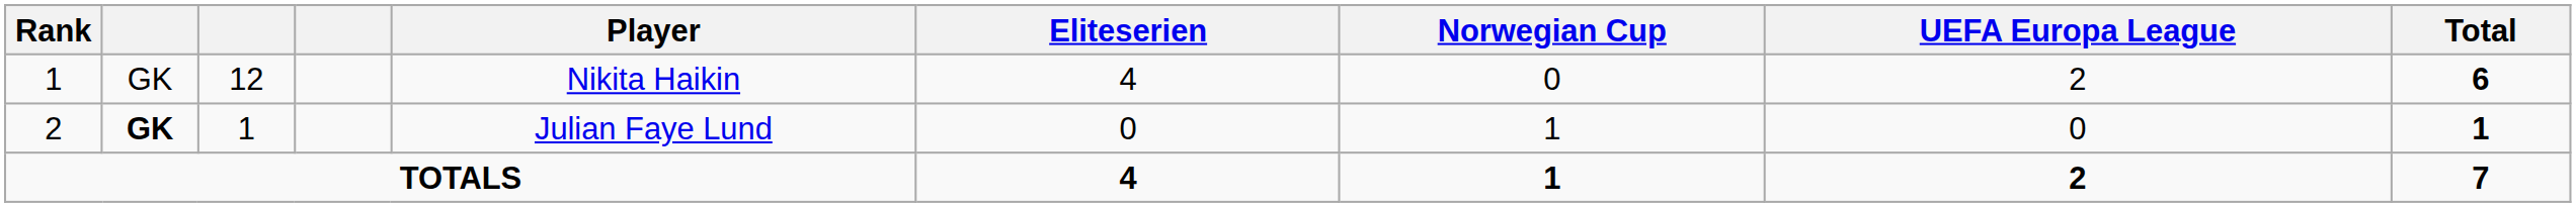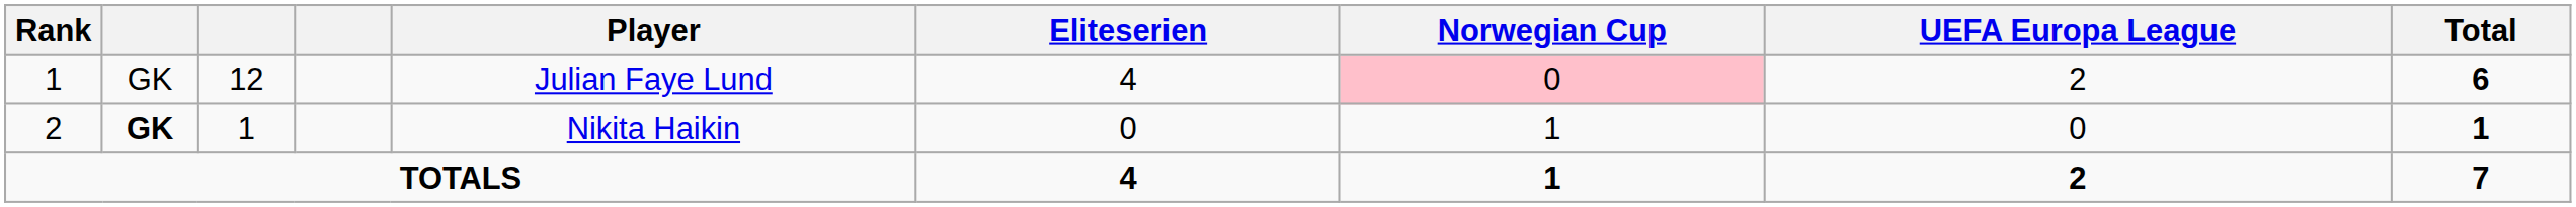row 2 | Player: Nikita Haikin -> Julian Faye Lund
row 2 | Norwegian Cup: no background -> pink background
row 3 | Player: Julian Faye Lund -> Nikita Haikin
